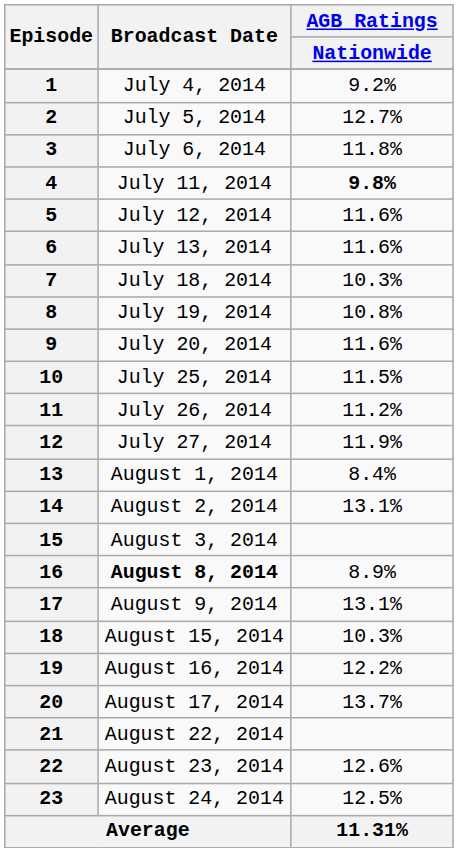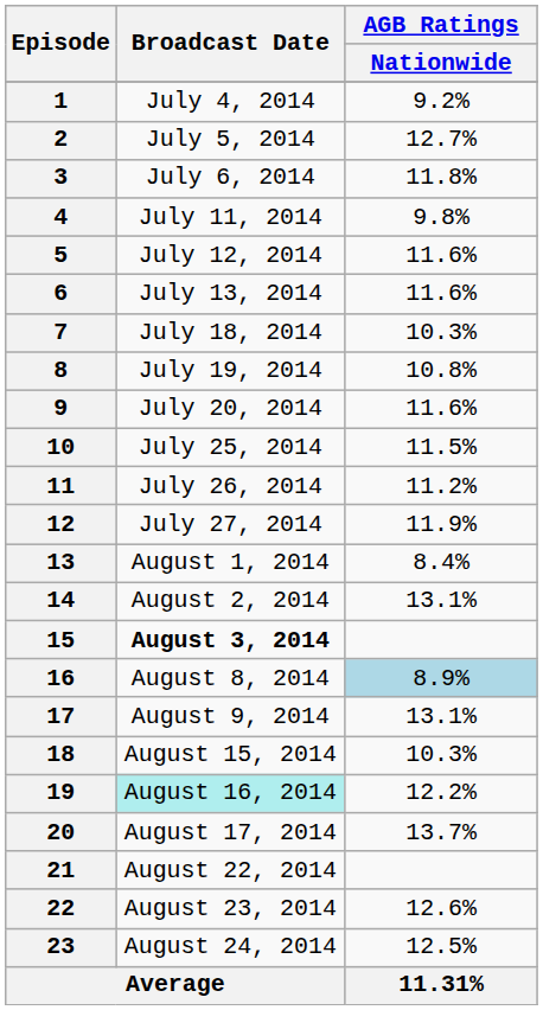4 | AGB Ratings / Nationwide: bold -> normal
15 | Broadcast Date: normal -> bold
16 | Broadcast Date: bold -> normal
16 | AGB Ratings / Nationwide: no background -> lightblue background
19 | Broadcast Date: no background -> paleturquoise background
